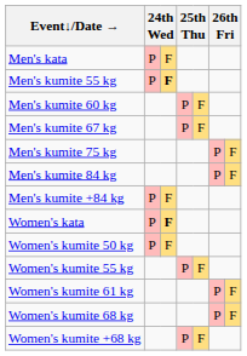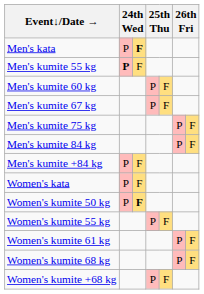Men's kata | column 3: normal -> bold
Men's kumite 55 kg | column 2: normal -> bold
Men's kumite 55 kg | column 3: bold -> normal
Women's kata | column 3: bold -> normal
Women's kumite 50 kg | column 3: normal -> bold
